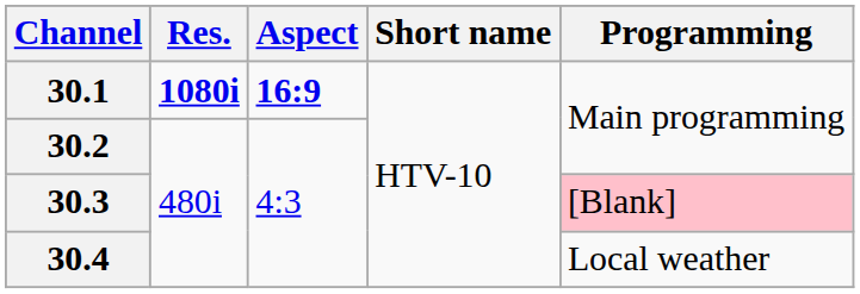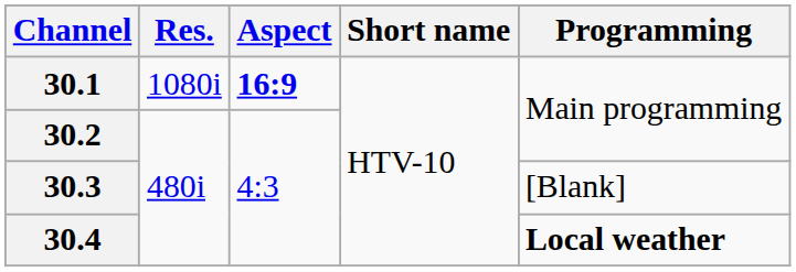30.1 | Res.: bold -> normal
30.3 | Programming: pink background -> no background
30.4 | Programming: normal -> bold
